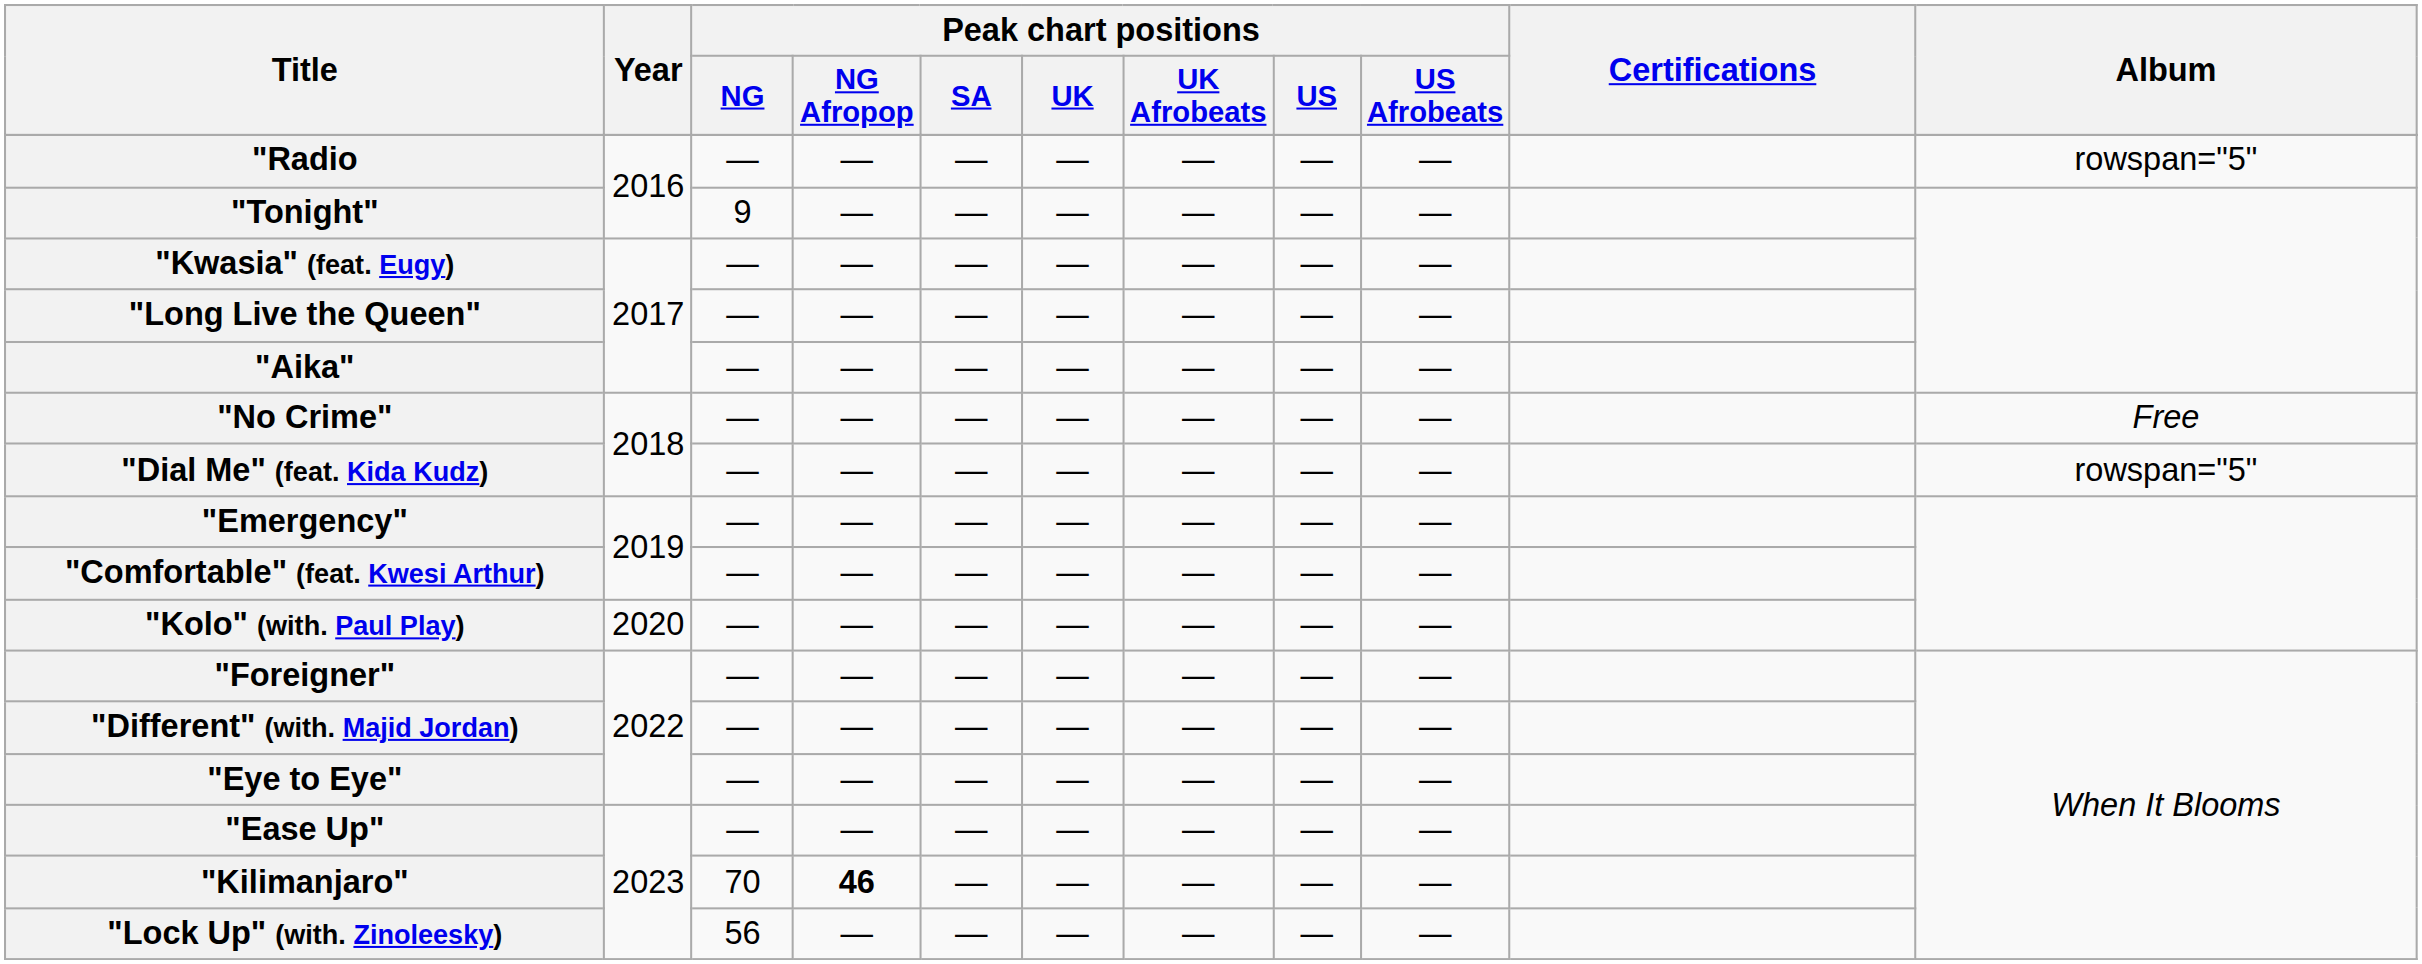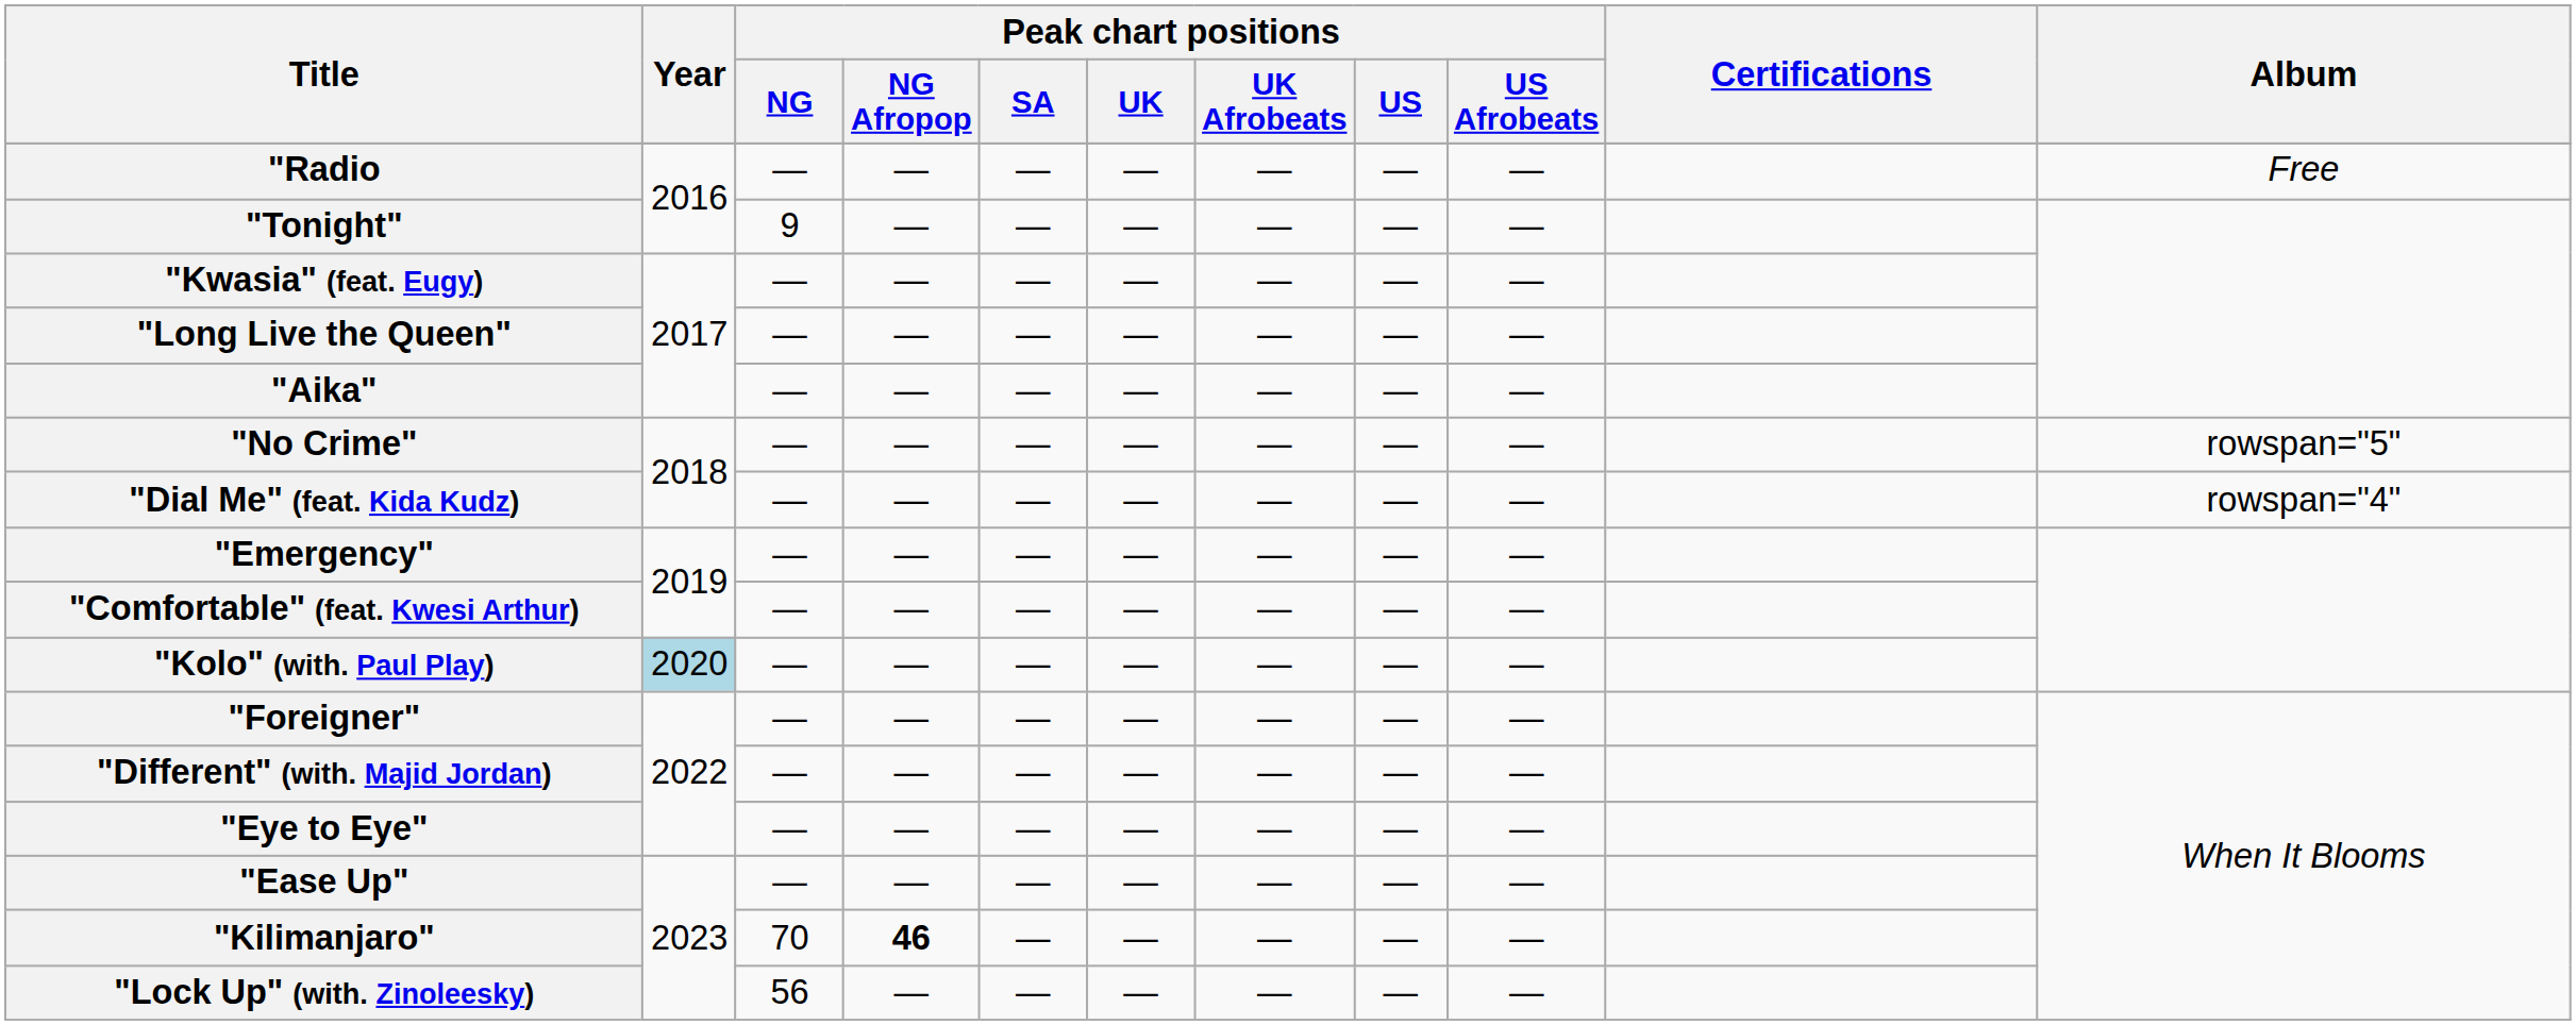"Radio | Album: rowspan="5" -> Free
"No Crime" | Album: Free -> rowspan="5"
"Dial Me" (feat. Kida Kudz) | Album: rowspan="5" -> rowspan="4"
"Kolo" (with. Paul Play) | Year: no background -> lightblue background
